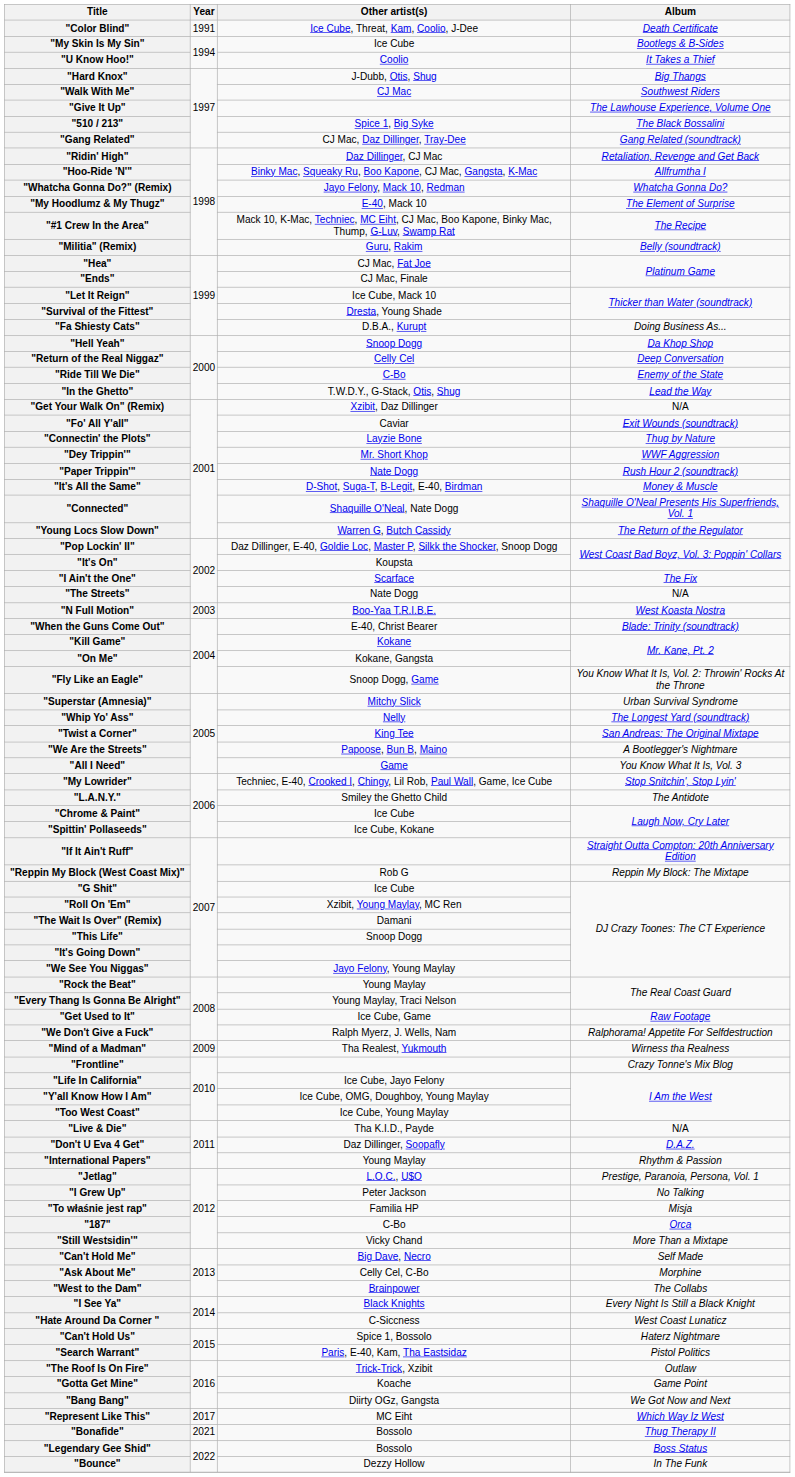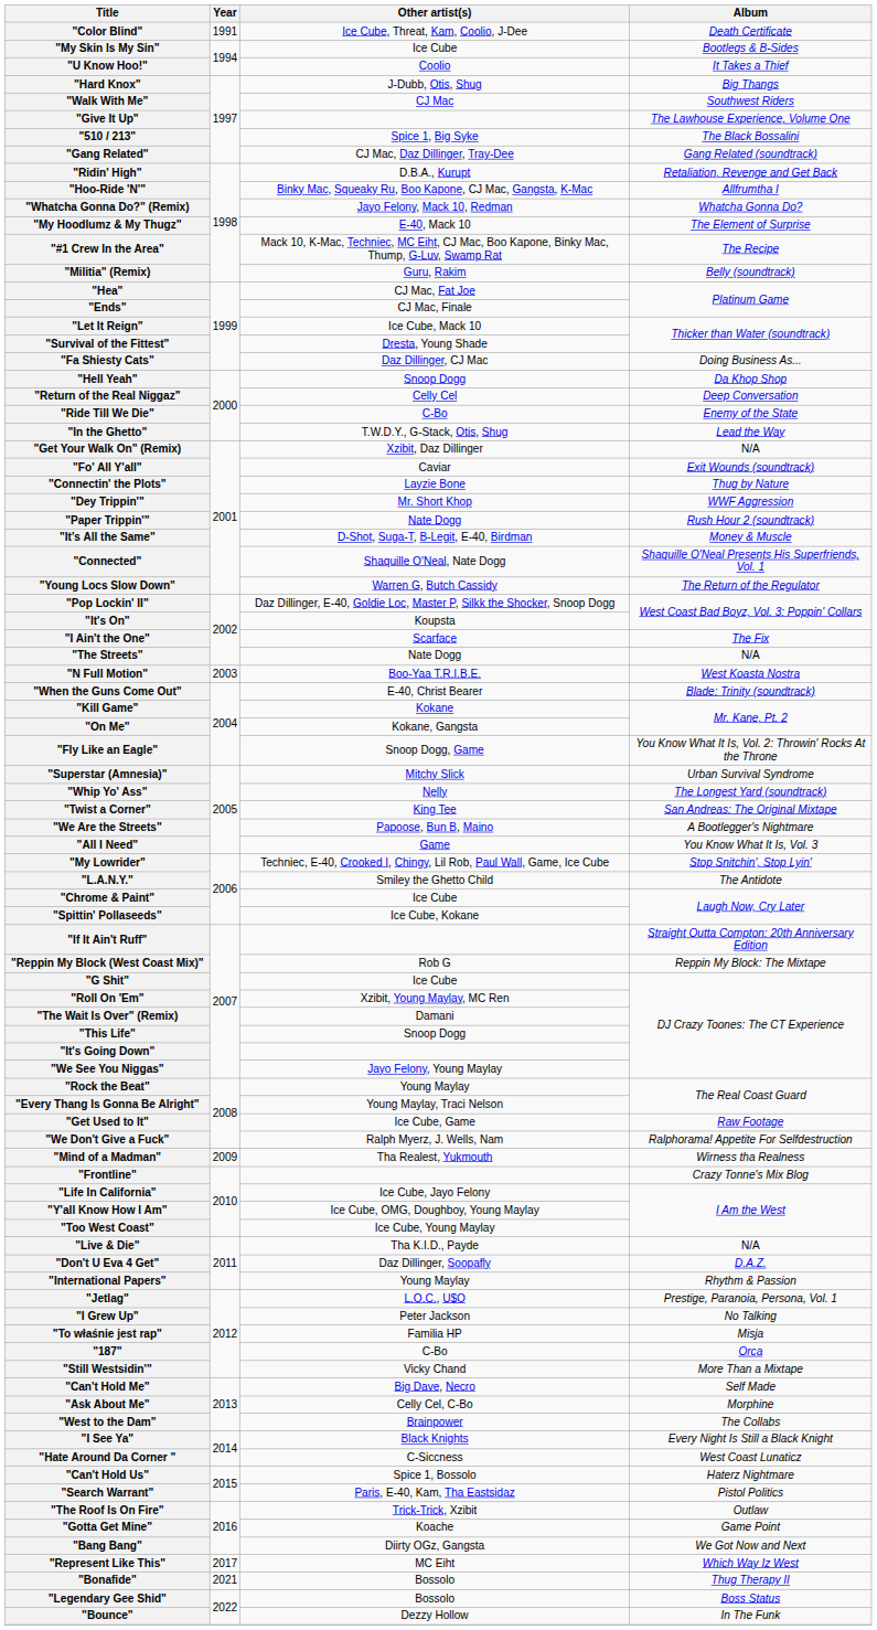"Ridin' High" | Other artist(s): Daz Dillinger, CJ Mac -> D.B.A., Kurupt
"Fa Shiesty Cats" | Other artist(s): D.B.A., Kurupt -> Daz Dillinger, CJ Mac
